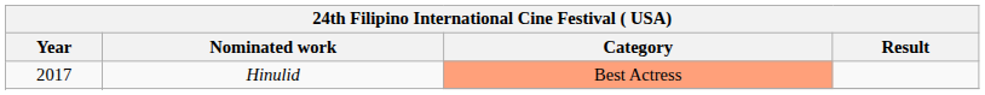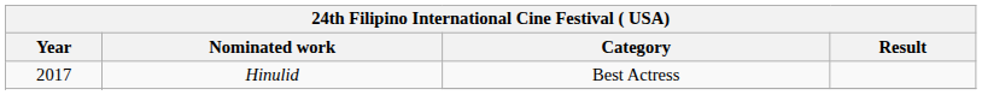Hinulid / Best Actress | Category: lightsalmon background -> no background
